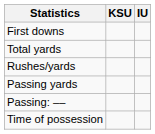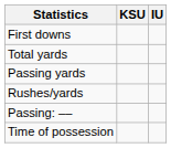rows swapped: Rushes/yards <-> Passing yards
